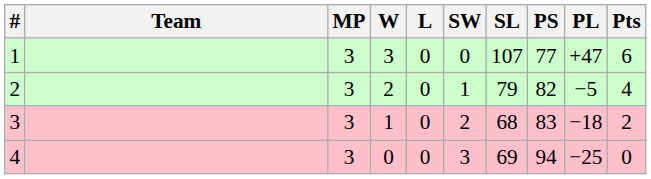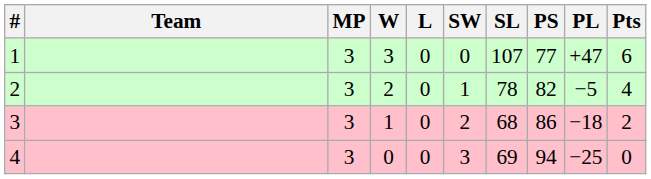row 3 | SL: 79 -> 78
row 4 | PS: 83 -> 86
